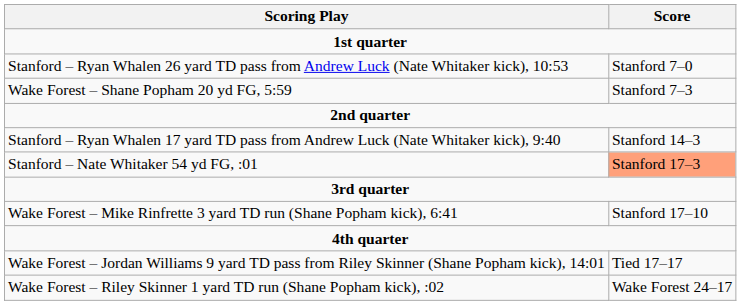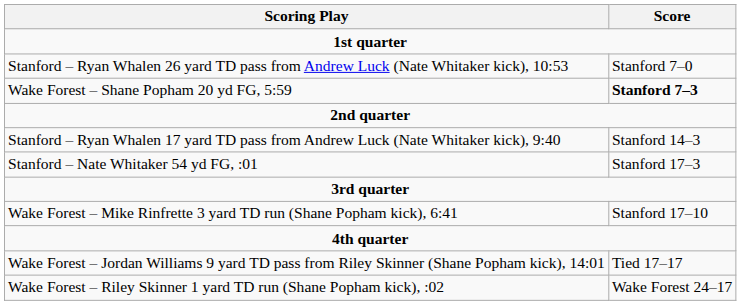Wake Forest – Shane Popham 20 yd FG, 5:59 | Score: normal -> bold
Stanford – Nate Whitaker 54 yd FG, :01 | Score: lightsalmon background -> no background
